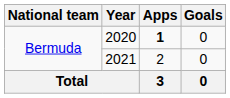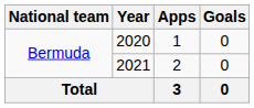2020 | Apps: bold -> normal
